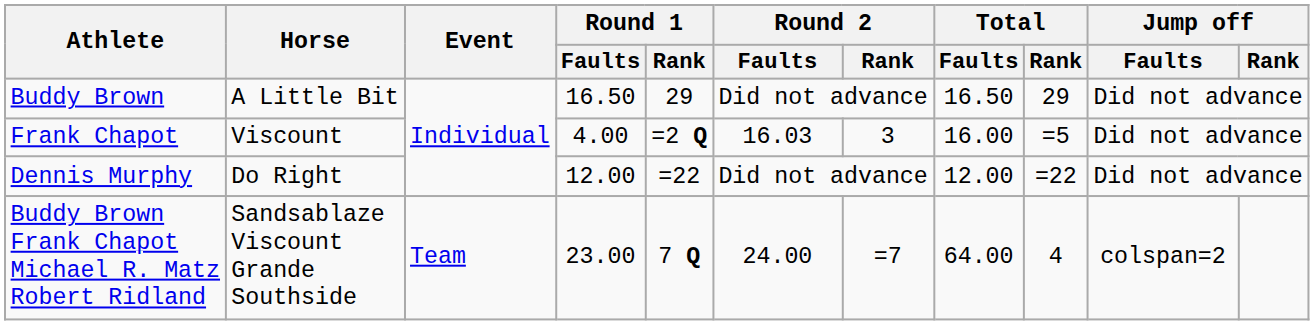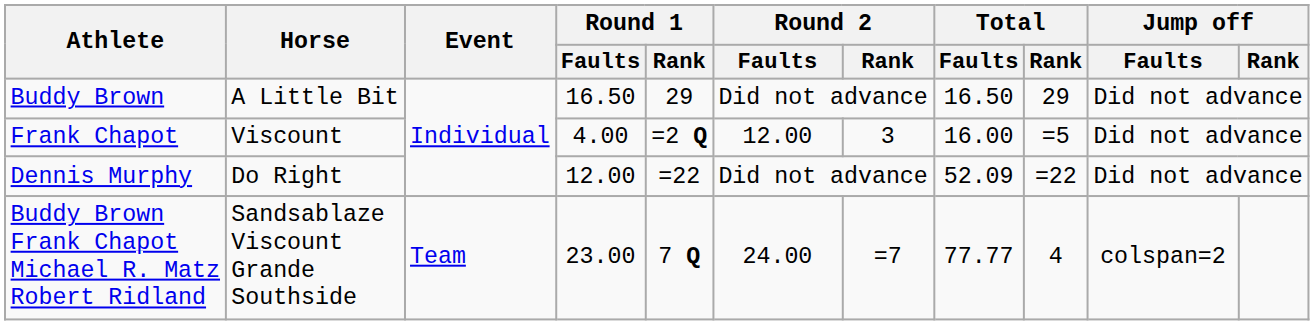Frank Chapot | Round 2 / Faults: 16.03 -> 12.00
Dennis Murphy | Total / Faults: 12.00 -> 52.09
Buddy Brown Frank Chapot Michael R. Matz Robert Ridland | Total / Faults: 64.00 -> 77.77
